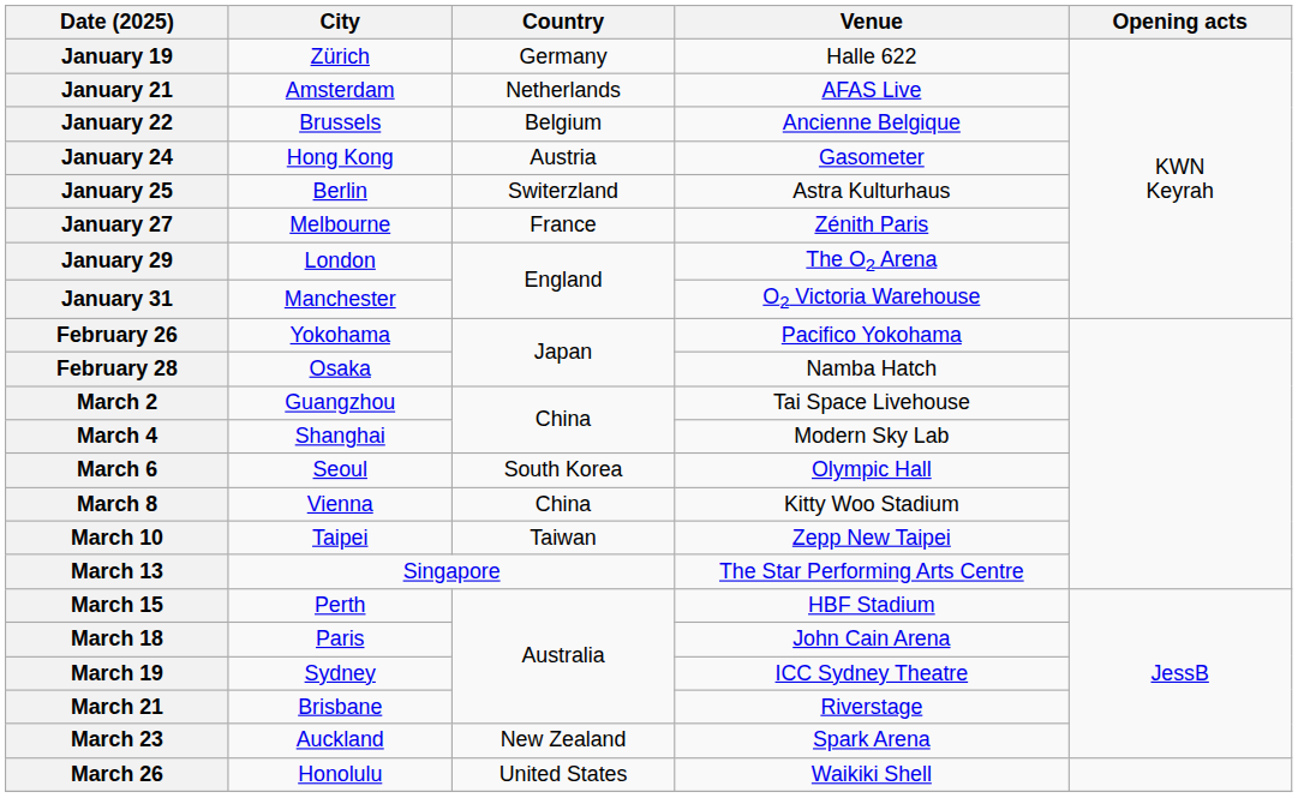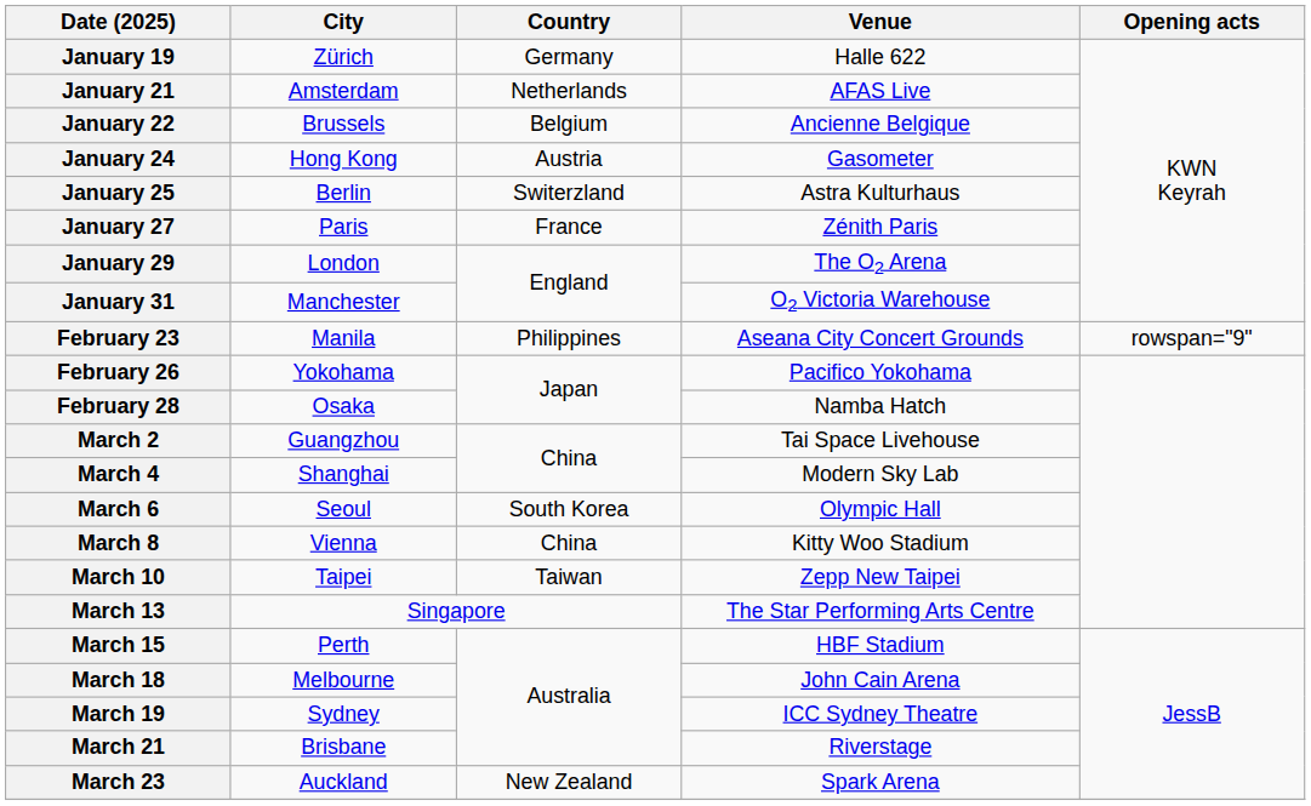January 27 | City: Melbourne -> Paris
+ row: February 23 | Manila | Philippines | Aseana City Concert Grounds | rowspan="9"
March 18 | City: Paris -> Melbourne
- row: March 26 | Honolulu | United States | Waikiki Shell
